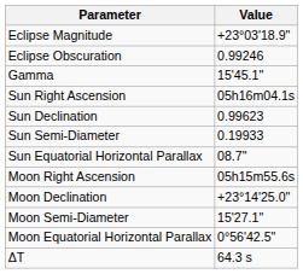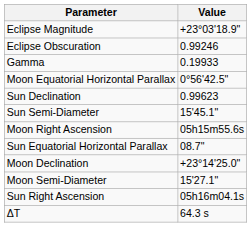Gamma | Value: 15'45.1" -> 0.19933
rows swapped: Sun Right Ascension <-> Moon Equatorial Horizontal Parallax
Sun Semi-Diameter | Value: 0.19933 -> 15'45.1"
rows swapped: Sun Equatorial Horizontal Parallax <-> Moon Right Ascension
